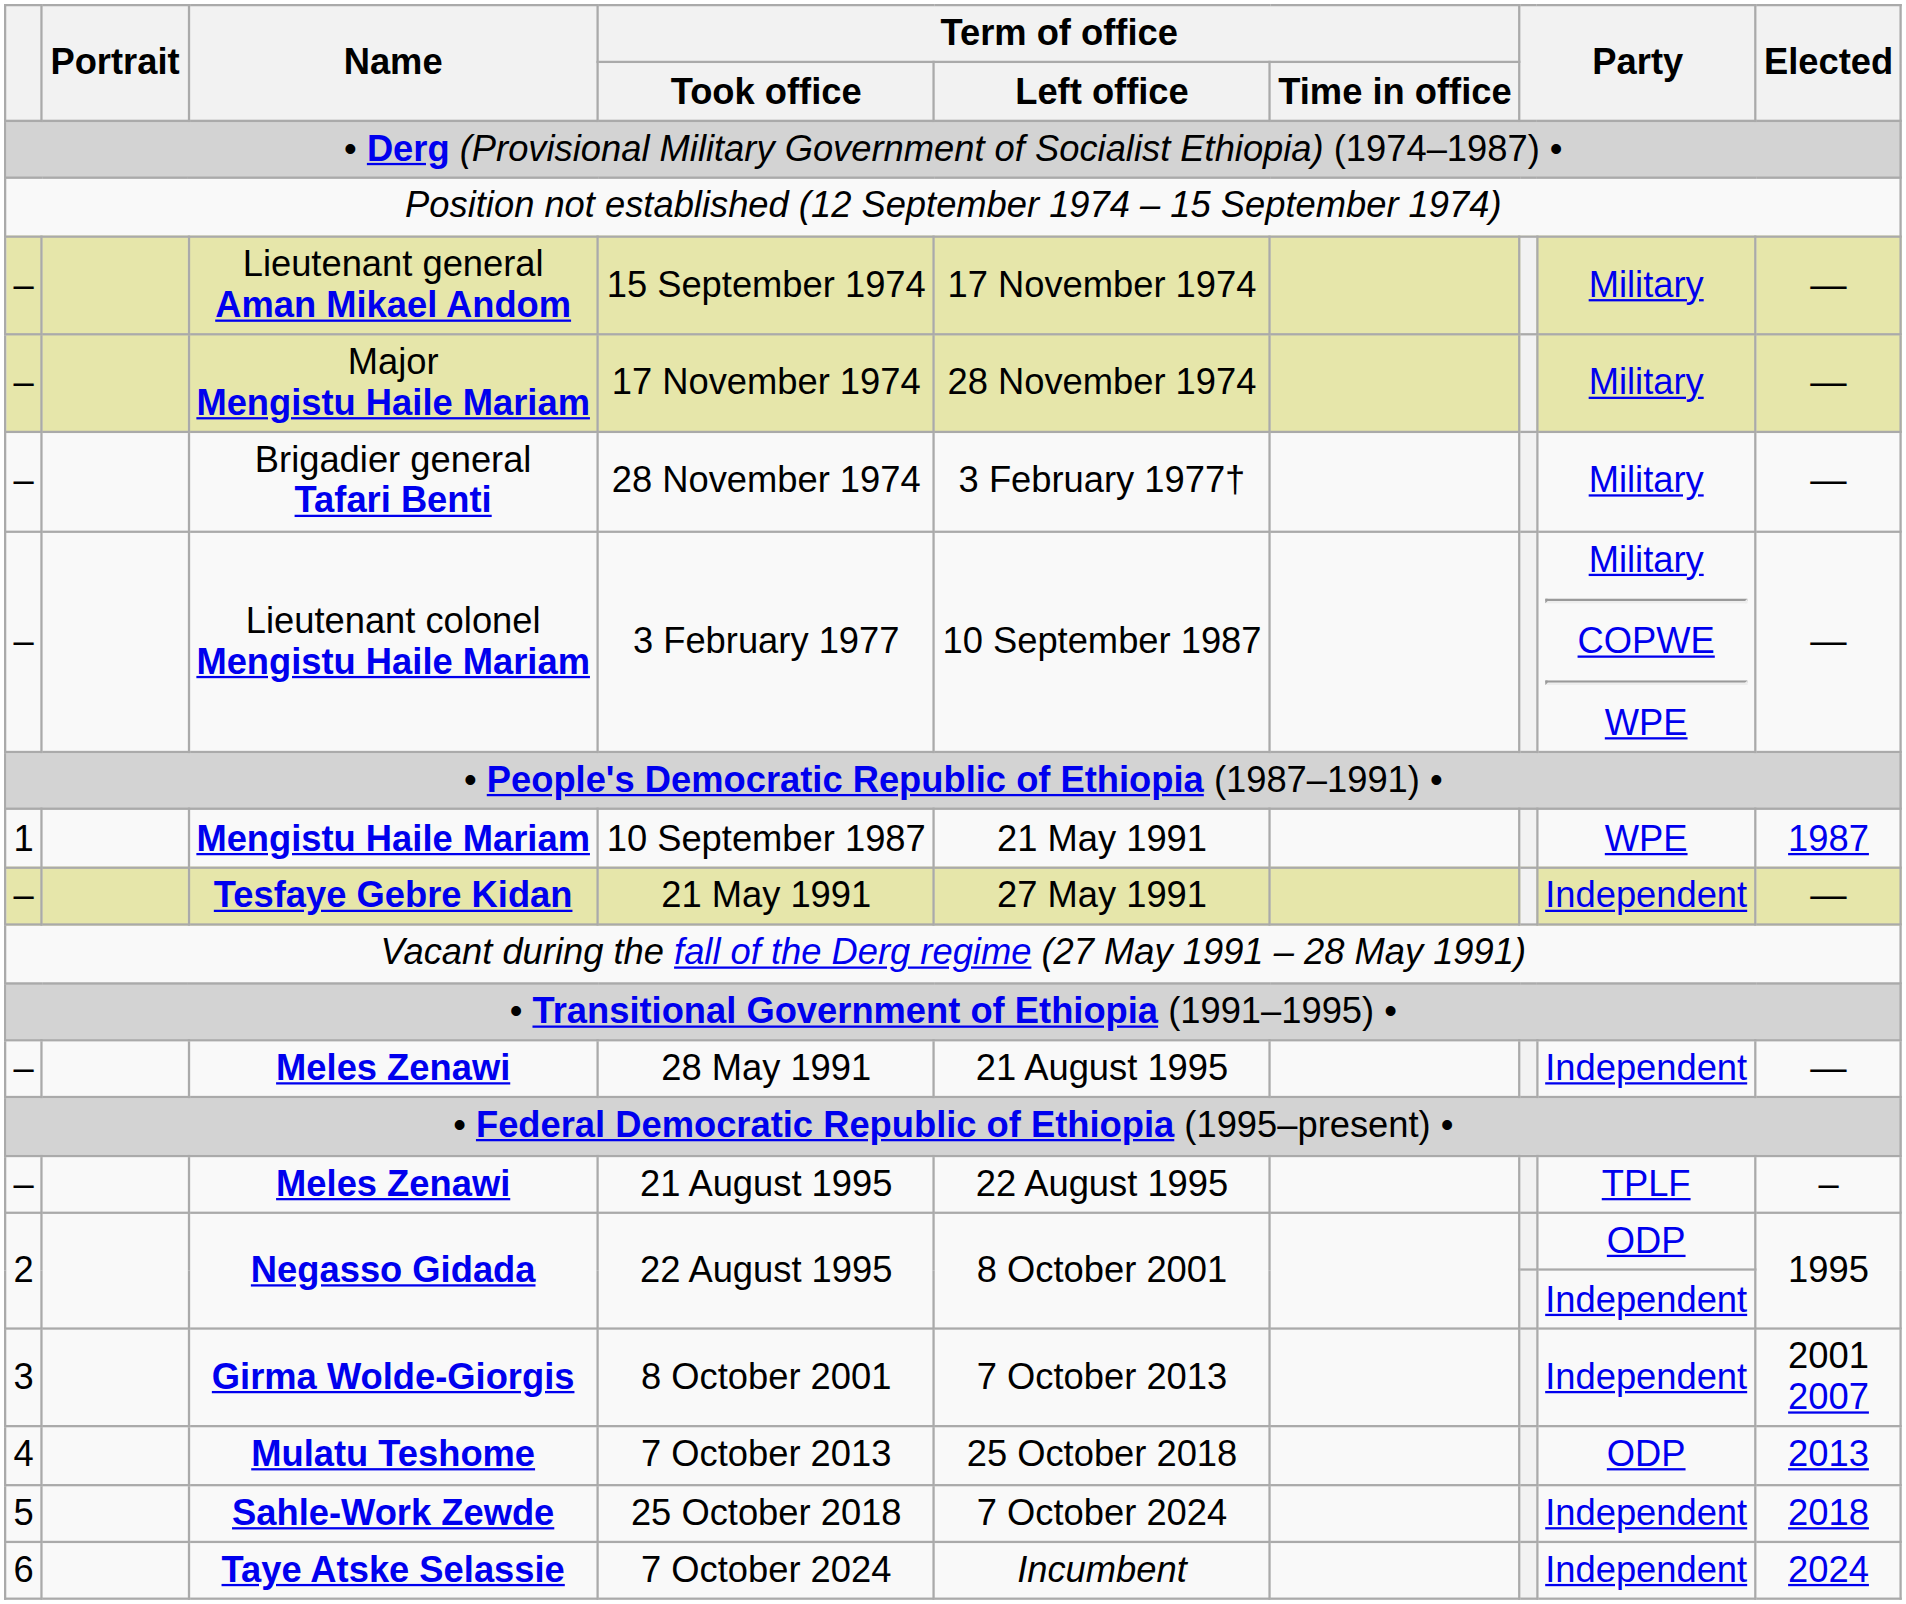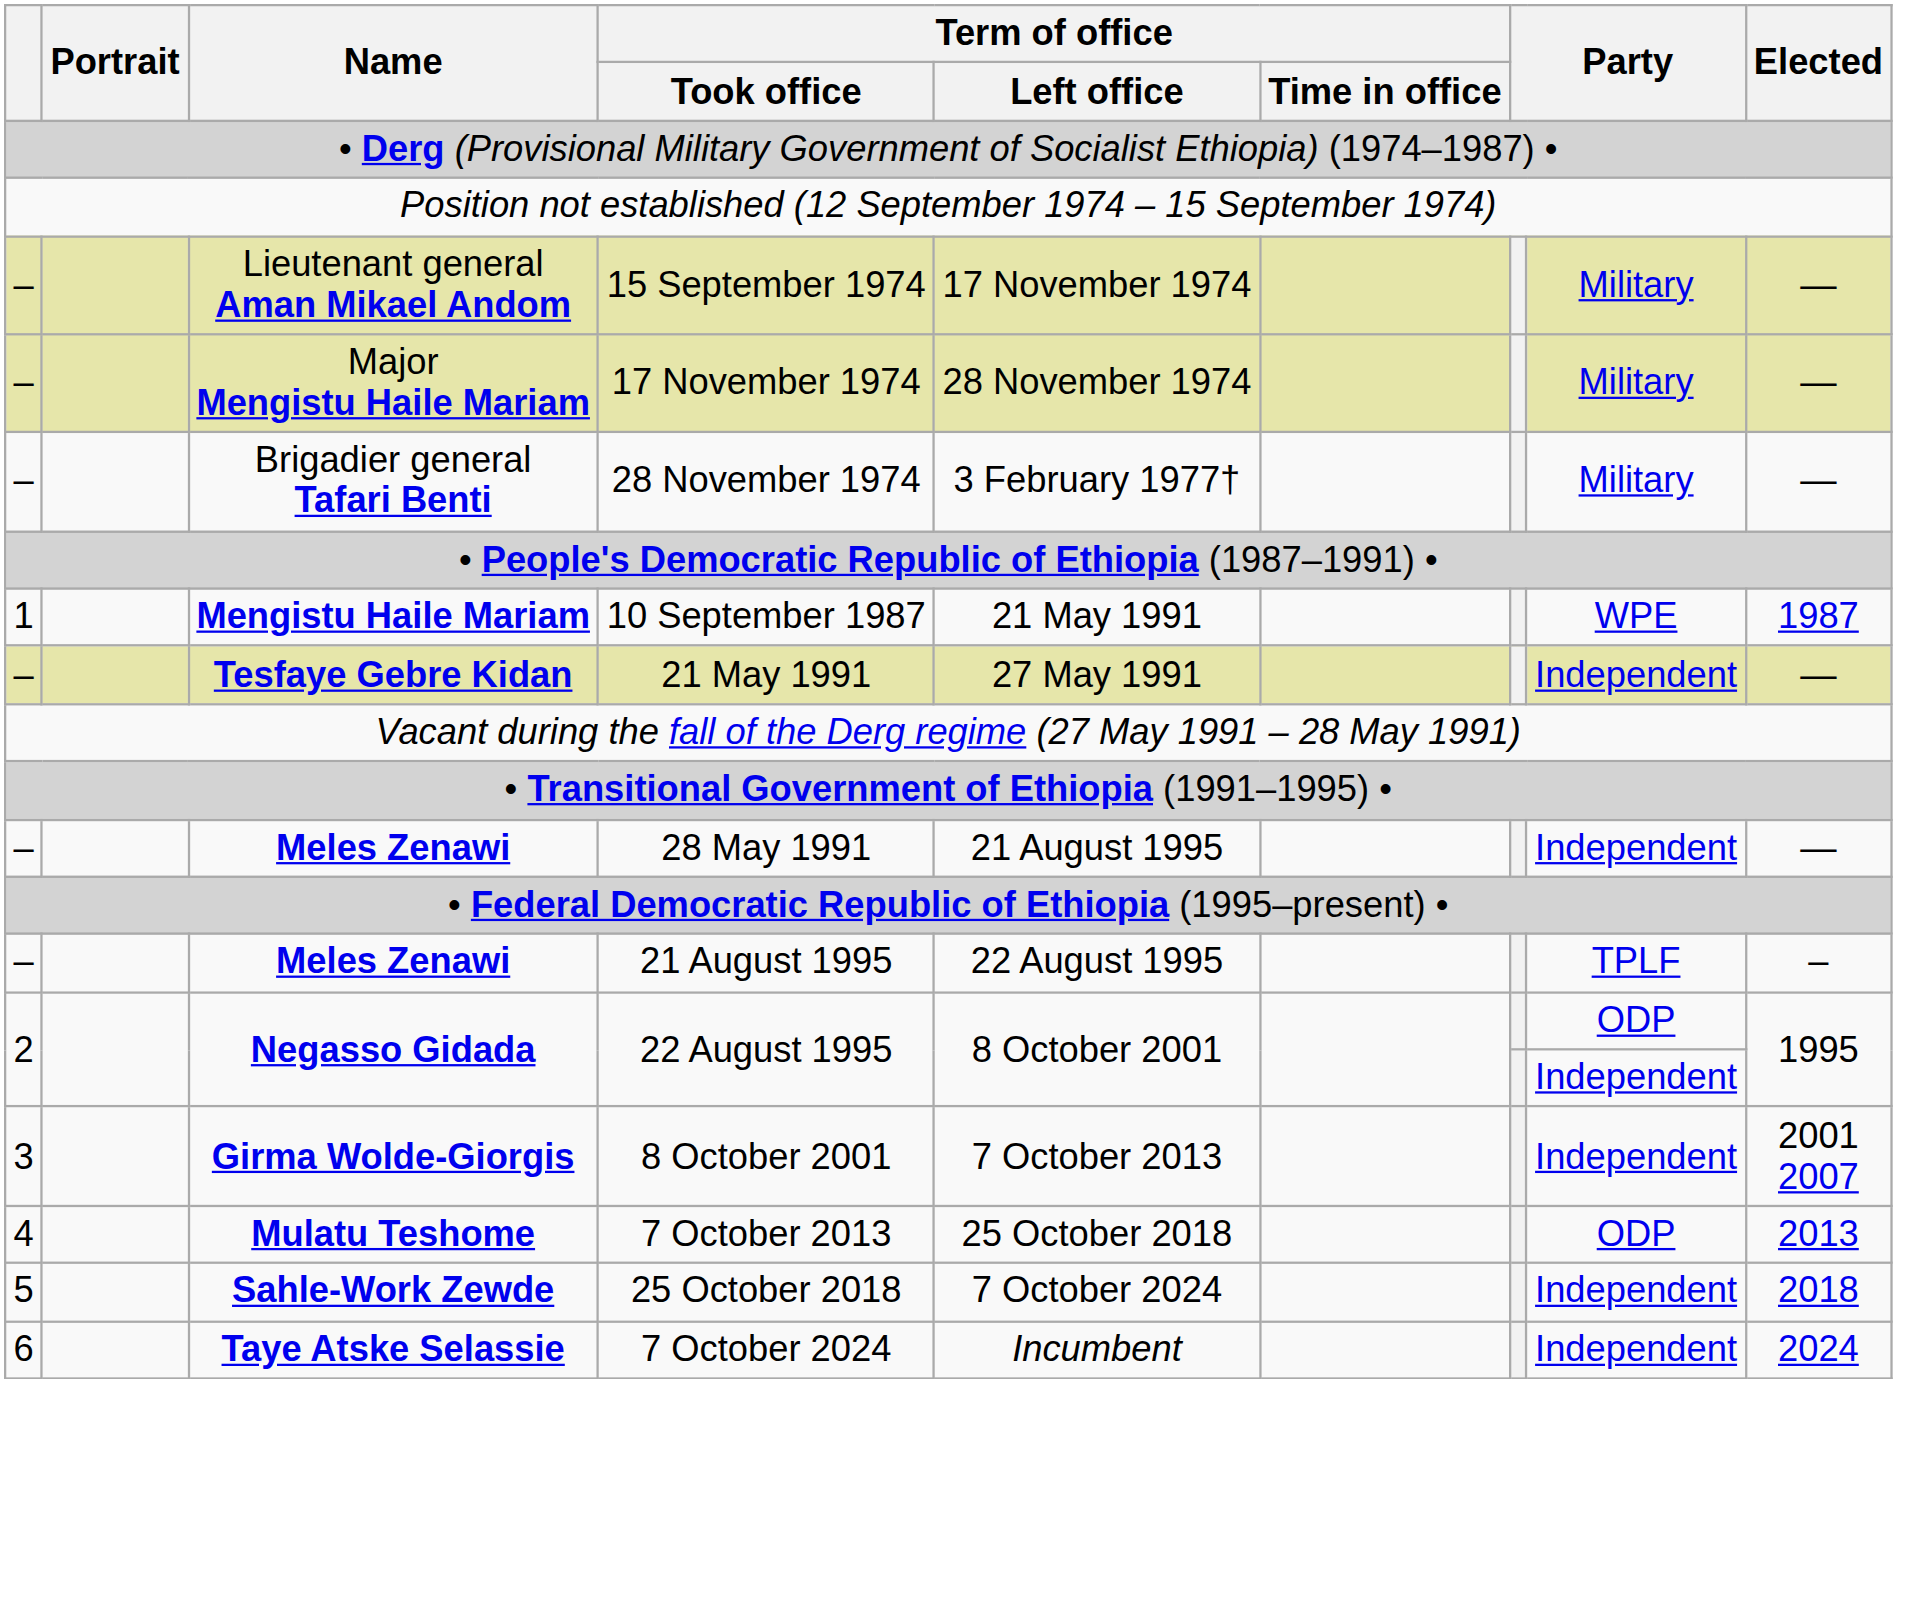- row: – | Lieutenant colonel Mengistu Haile Mariam | 3 February 1977 | 10 September 1987 | Military COPWE WPE | —
